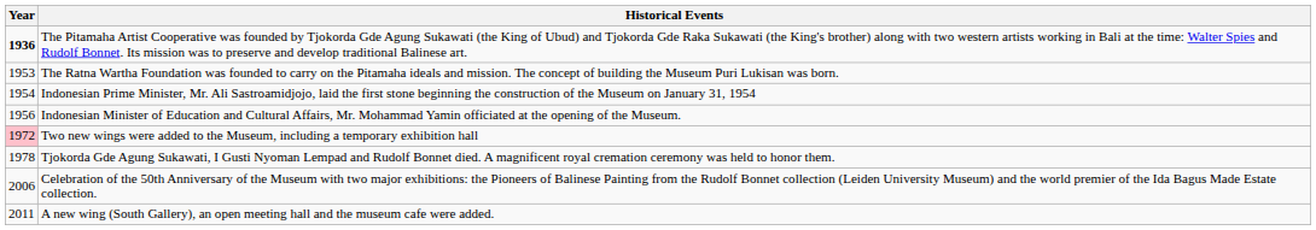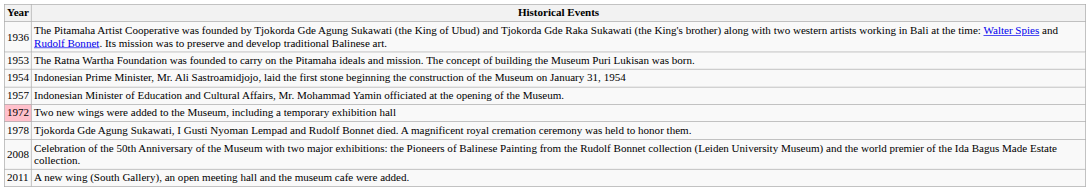row 2 | Year: bold -> normal
row 5 | Year: 1956 -> 1957
row 8 | Year: 2006 -> 2008
